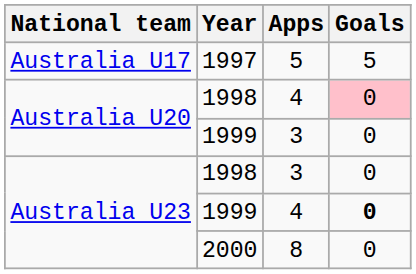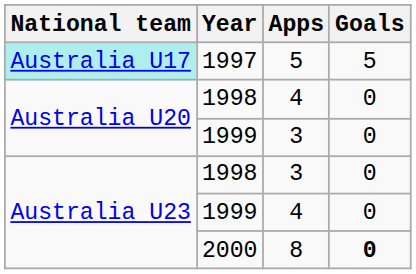1997 | National team: no background -> paleturquoise background
1998 / 4 | Goals: pink background -> no background
1999 / 4 | Goals: bold -> normal
2000 | Goals: normal -> bold
